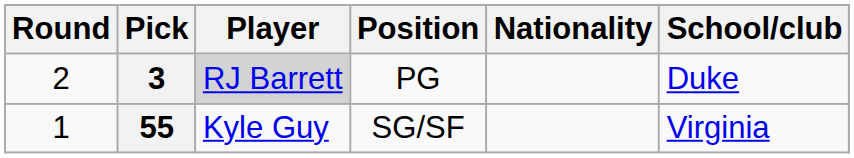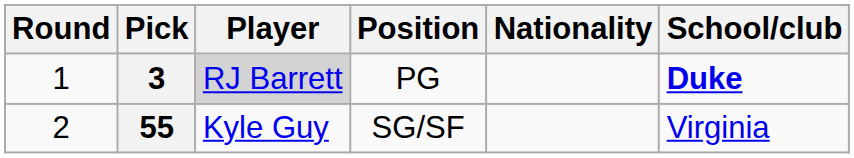3 | Round: 2 -> 1
3 | School/club: normal -> bold
55 | Round: 1 -> 2
